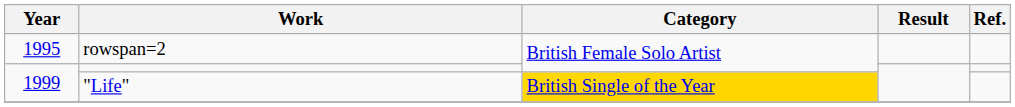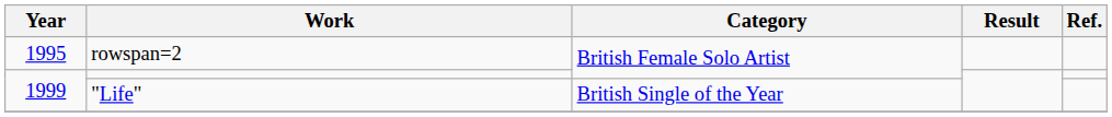"Life" | Category: gold background -> no background
